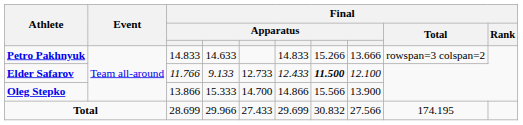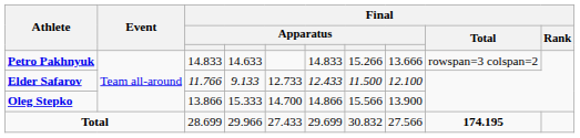row 5 | column 7: bold -> normal
row 7 | Final / Total: normal -> bold
